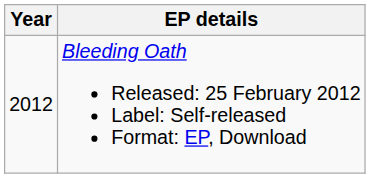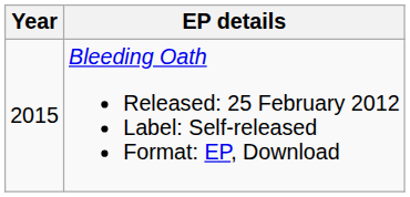row 2 | Year: 2012 -> 2015
